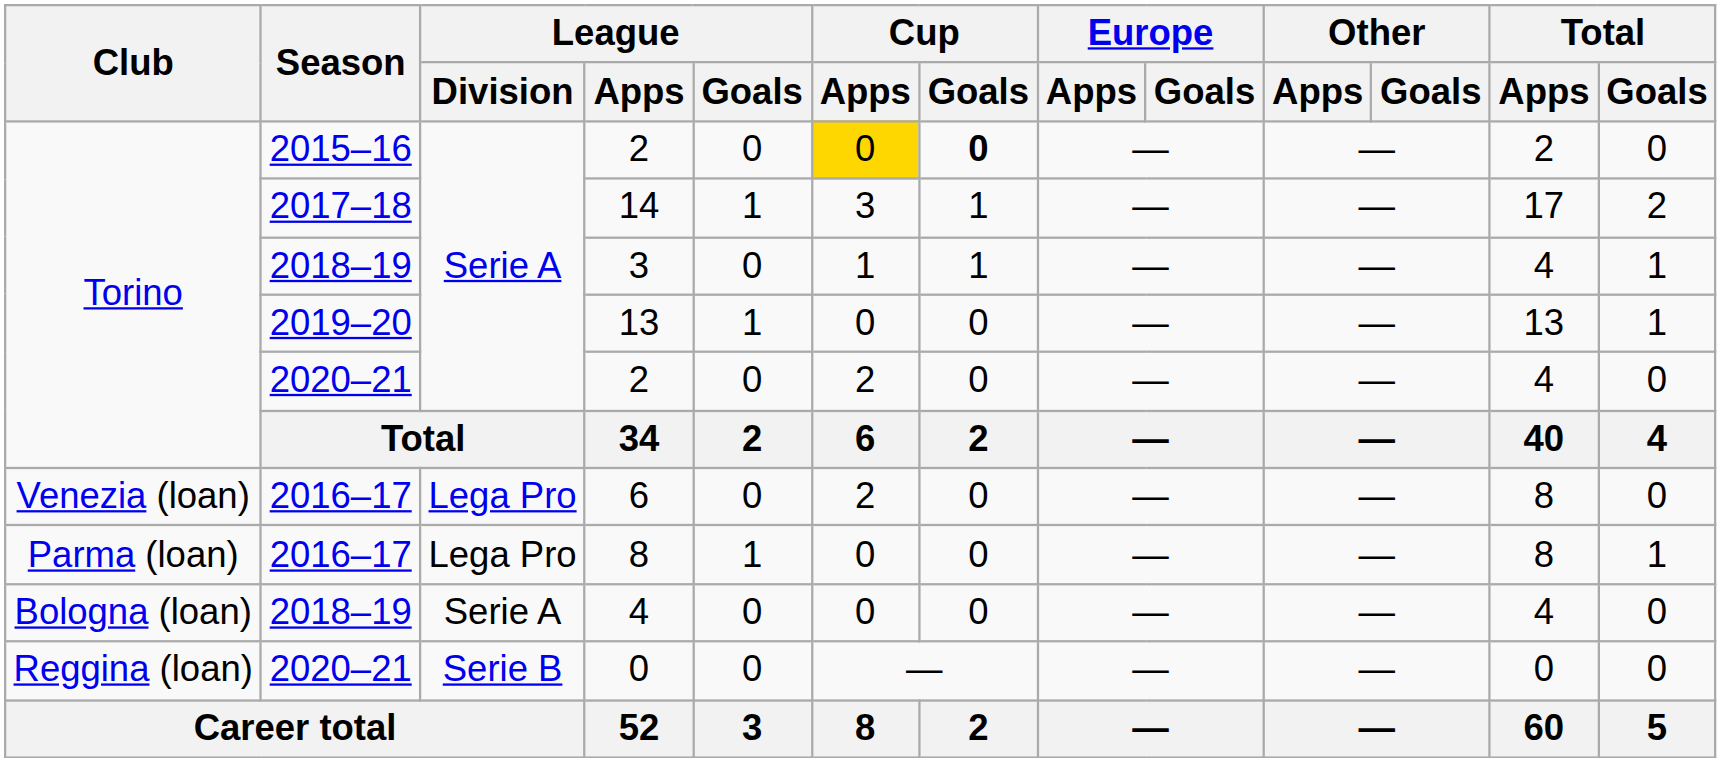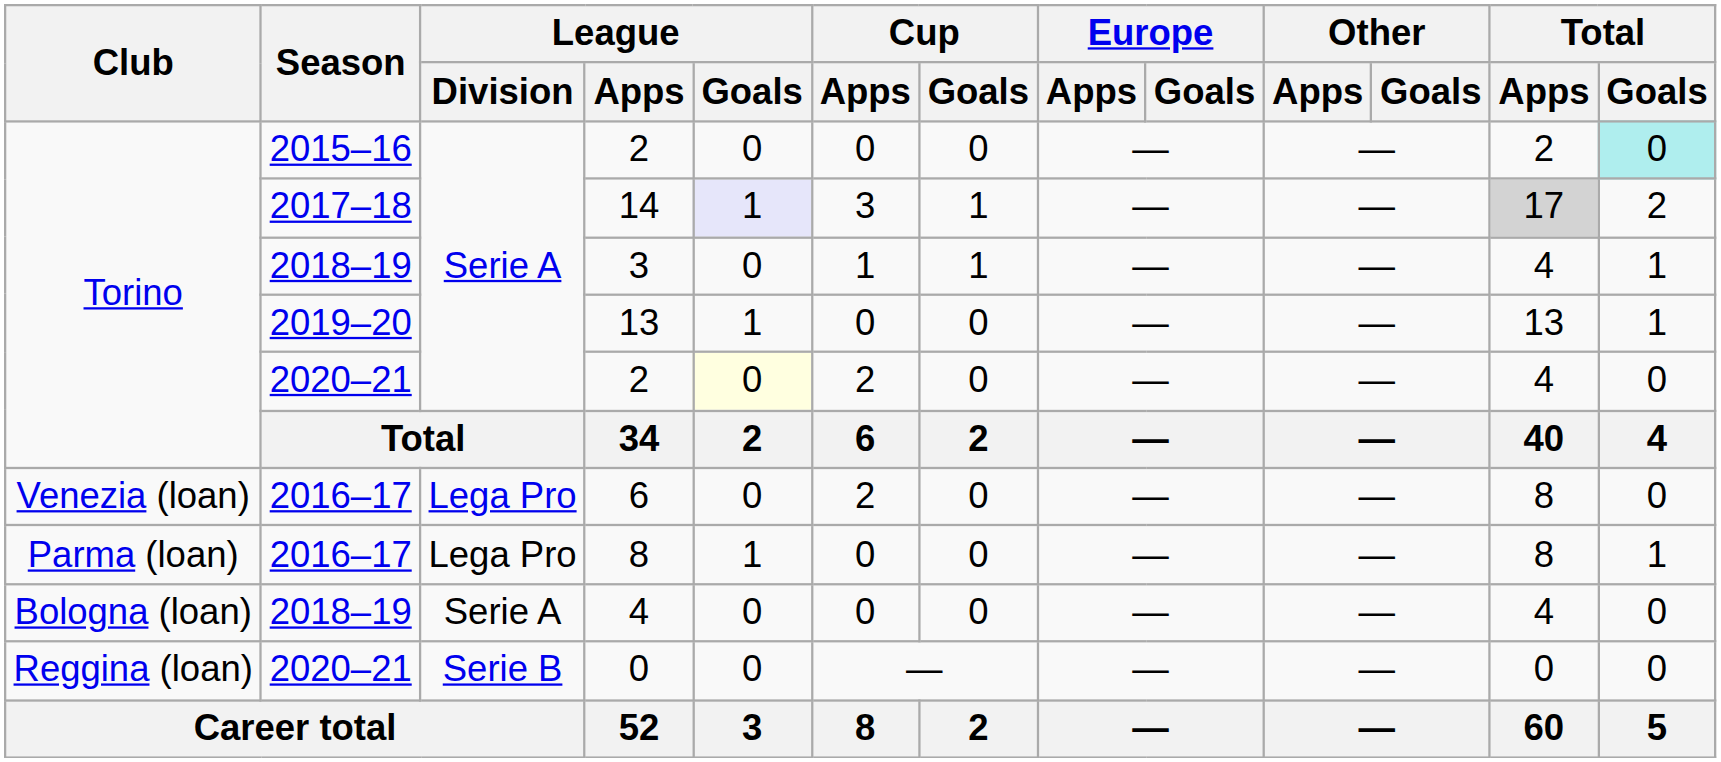2015–16 / 2 | Cup / Apps: gold background -> no background
2015–16 / 2 | Cup / Goals: bold -> normal
2015–16 / 2 | Total / Goals: no background -> paleturquoise background
14 | League / Goals: no background -> lavender background
14 | Total / Apps: no background -> lightgrey background
2020–21 / 2 | League / Goals: no background -> lightyellow background
